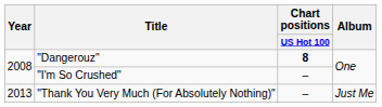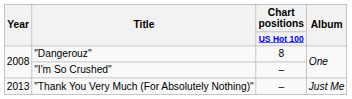"Dangerouz" | Chart positions / US Hot 100: bold -> normal
